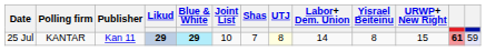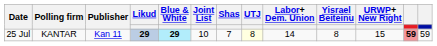25 Jul | column 12: 61 -> 59
25 Jul | column 13: lavender background -> no background
